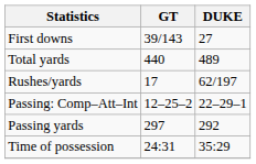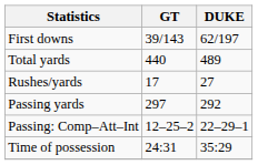First downs | DUKE: 27 -> 62/197
Rushes/yards | DUKE: 62/197 -> 27
rows swapped: Passing yards <-> Passing: Comp–Att–Int
